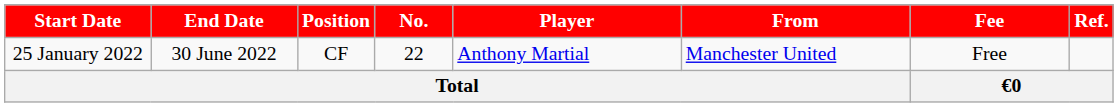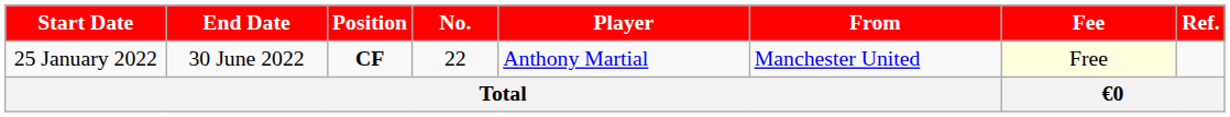25 January 2022 | Position: normal -> bold
25 January 2022 | Fee: no background -> lightyellow background
